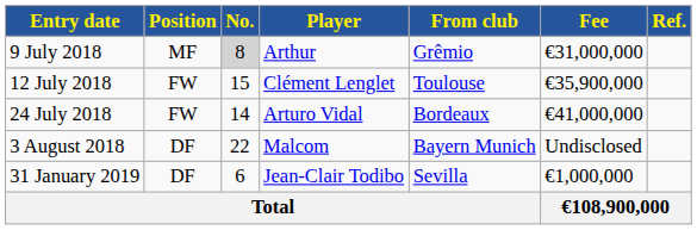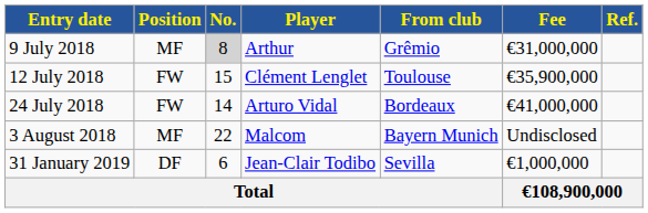3 August 2018 | Position: DF -> MF
